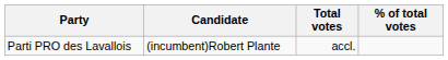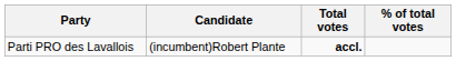Parti PRO des Lavallois | Total votes: normal -> bold
